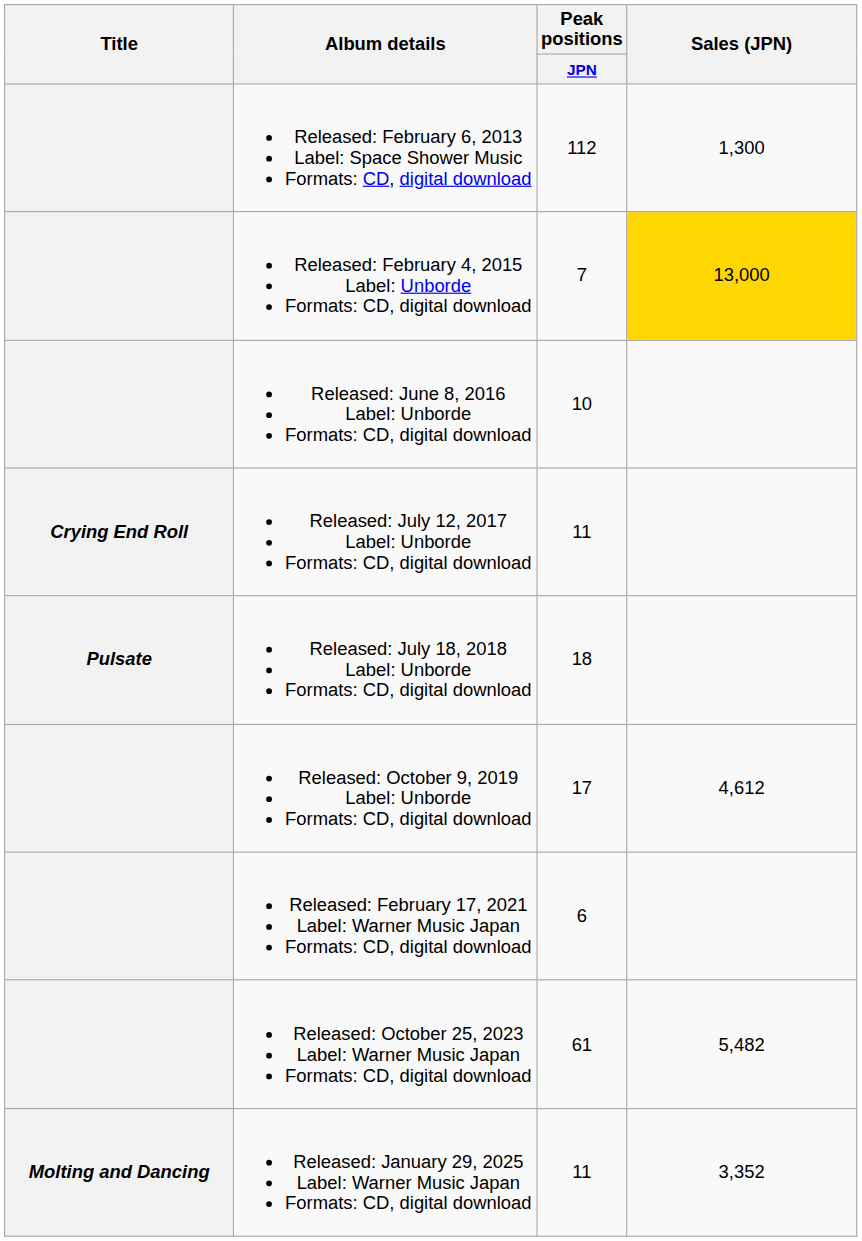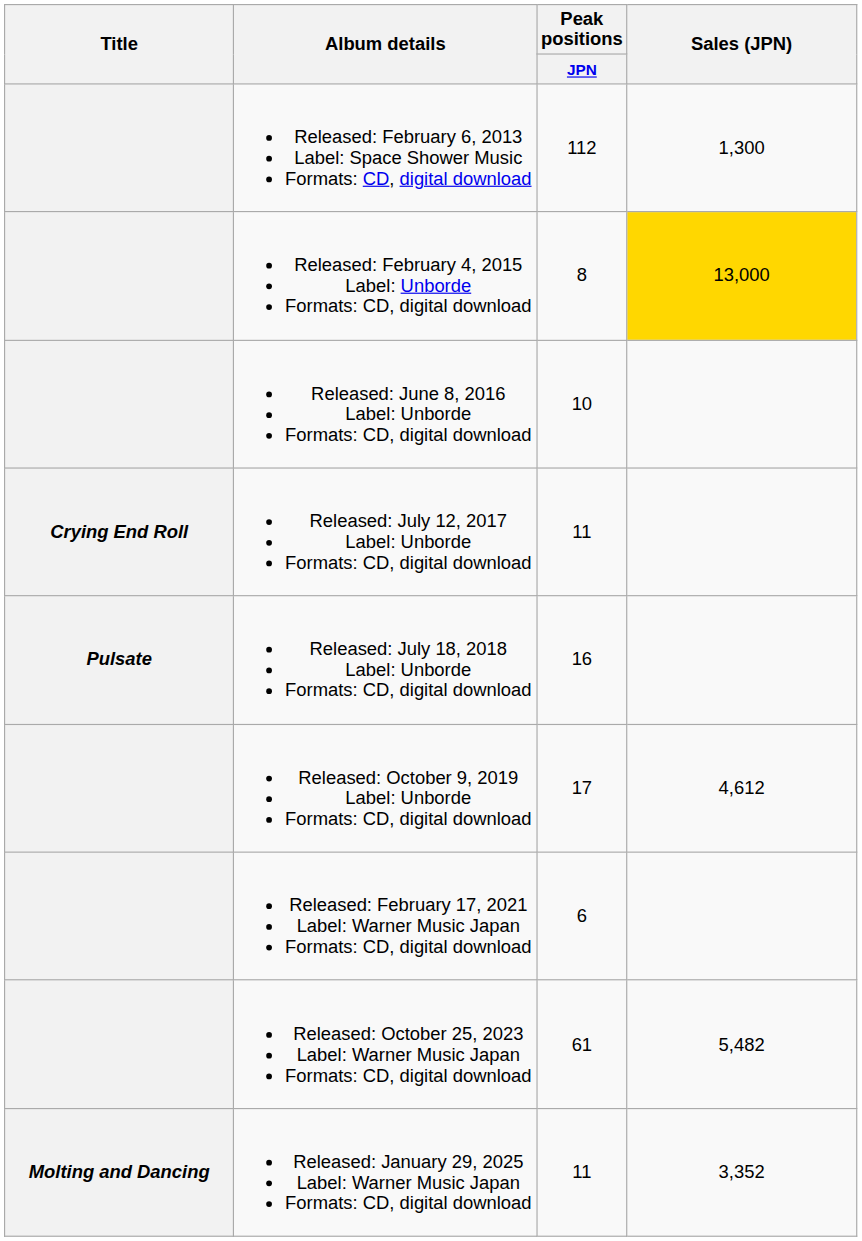row 4 | Peak positions / JPN: 7 -> 8
row 7 | Peak positions / JPN: 18 -> 16
